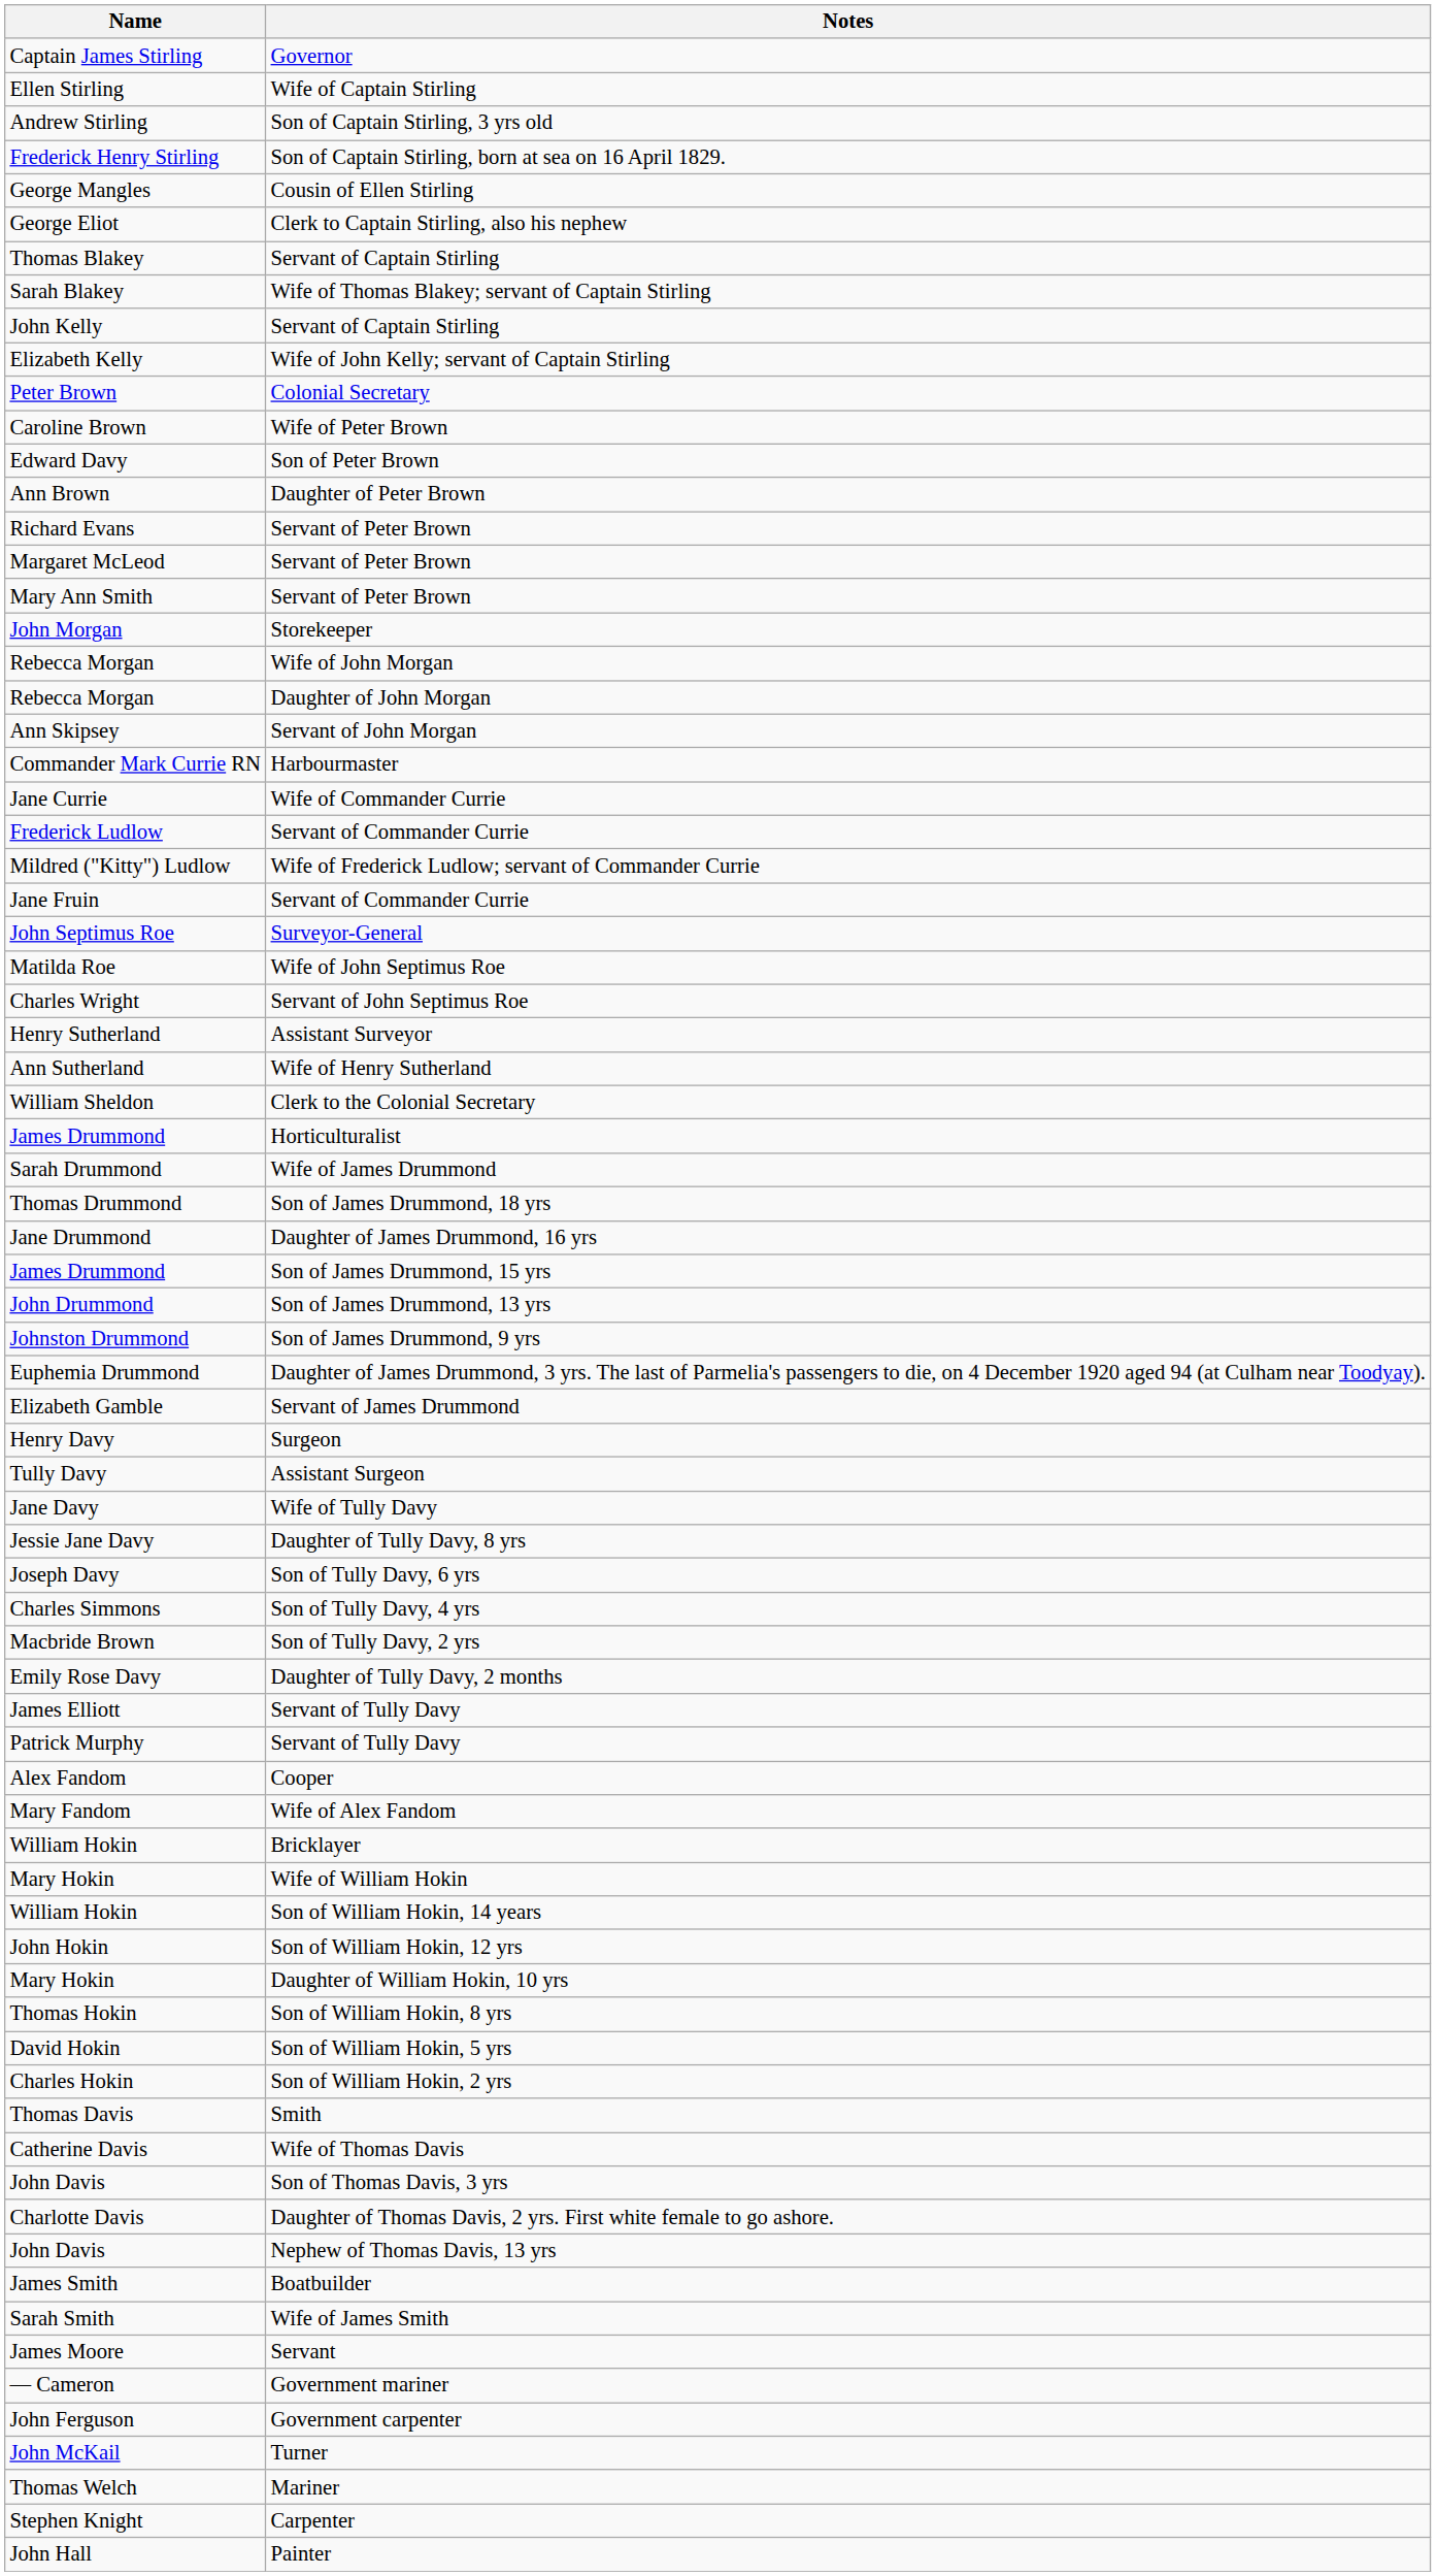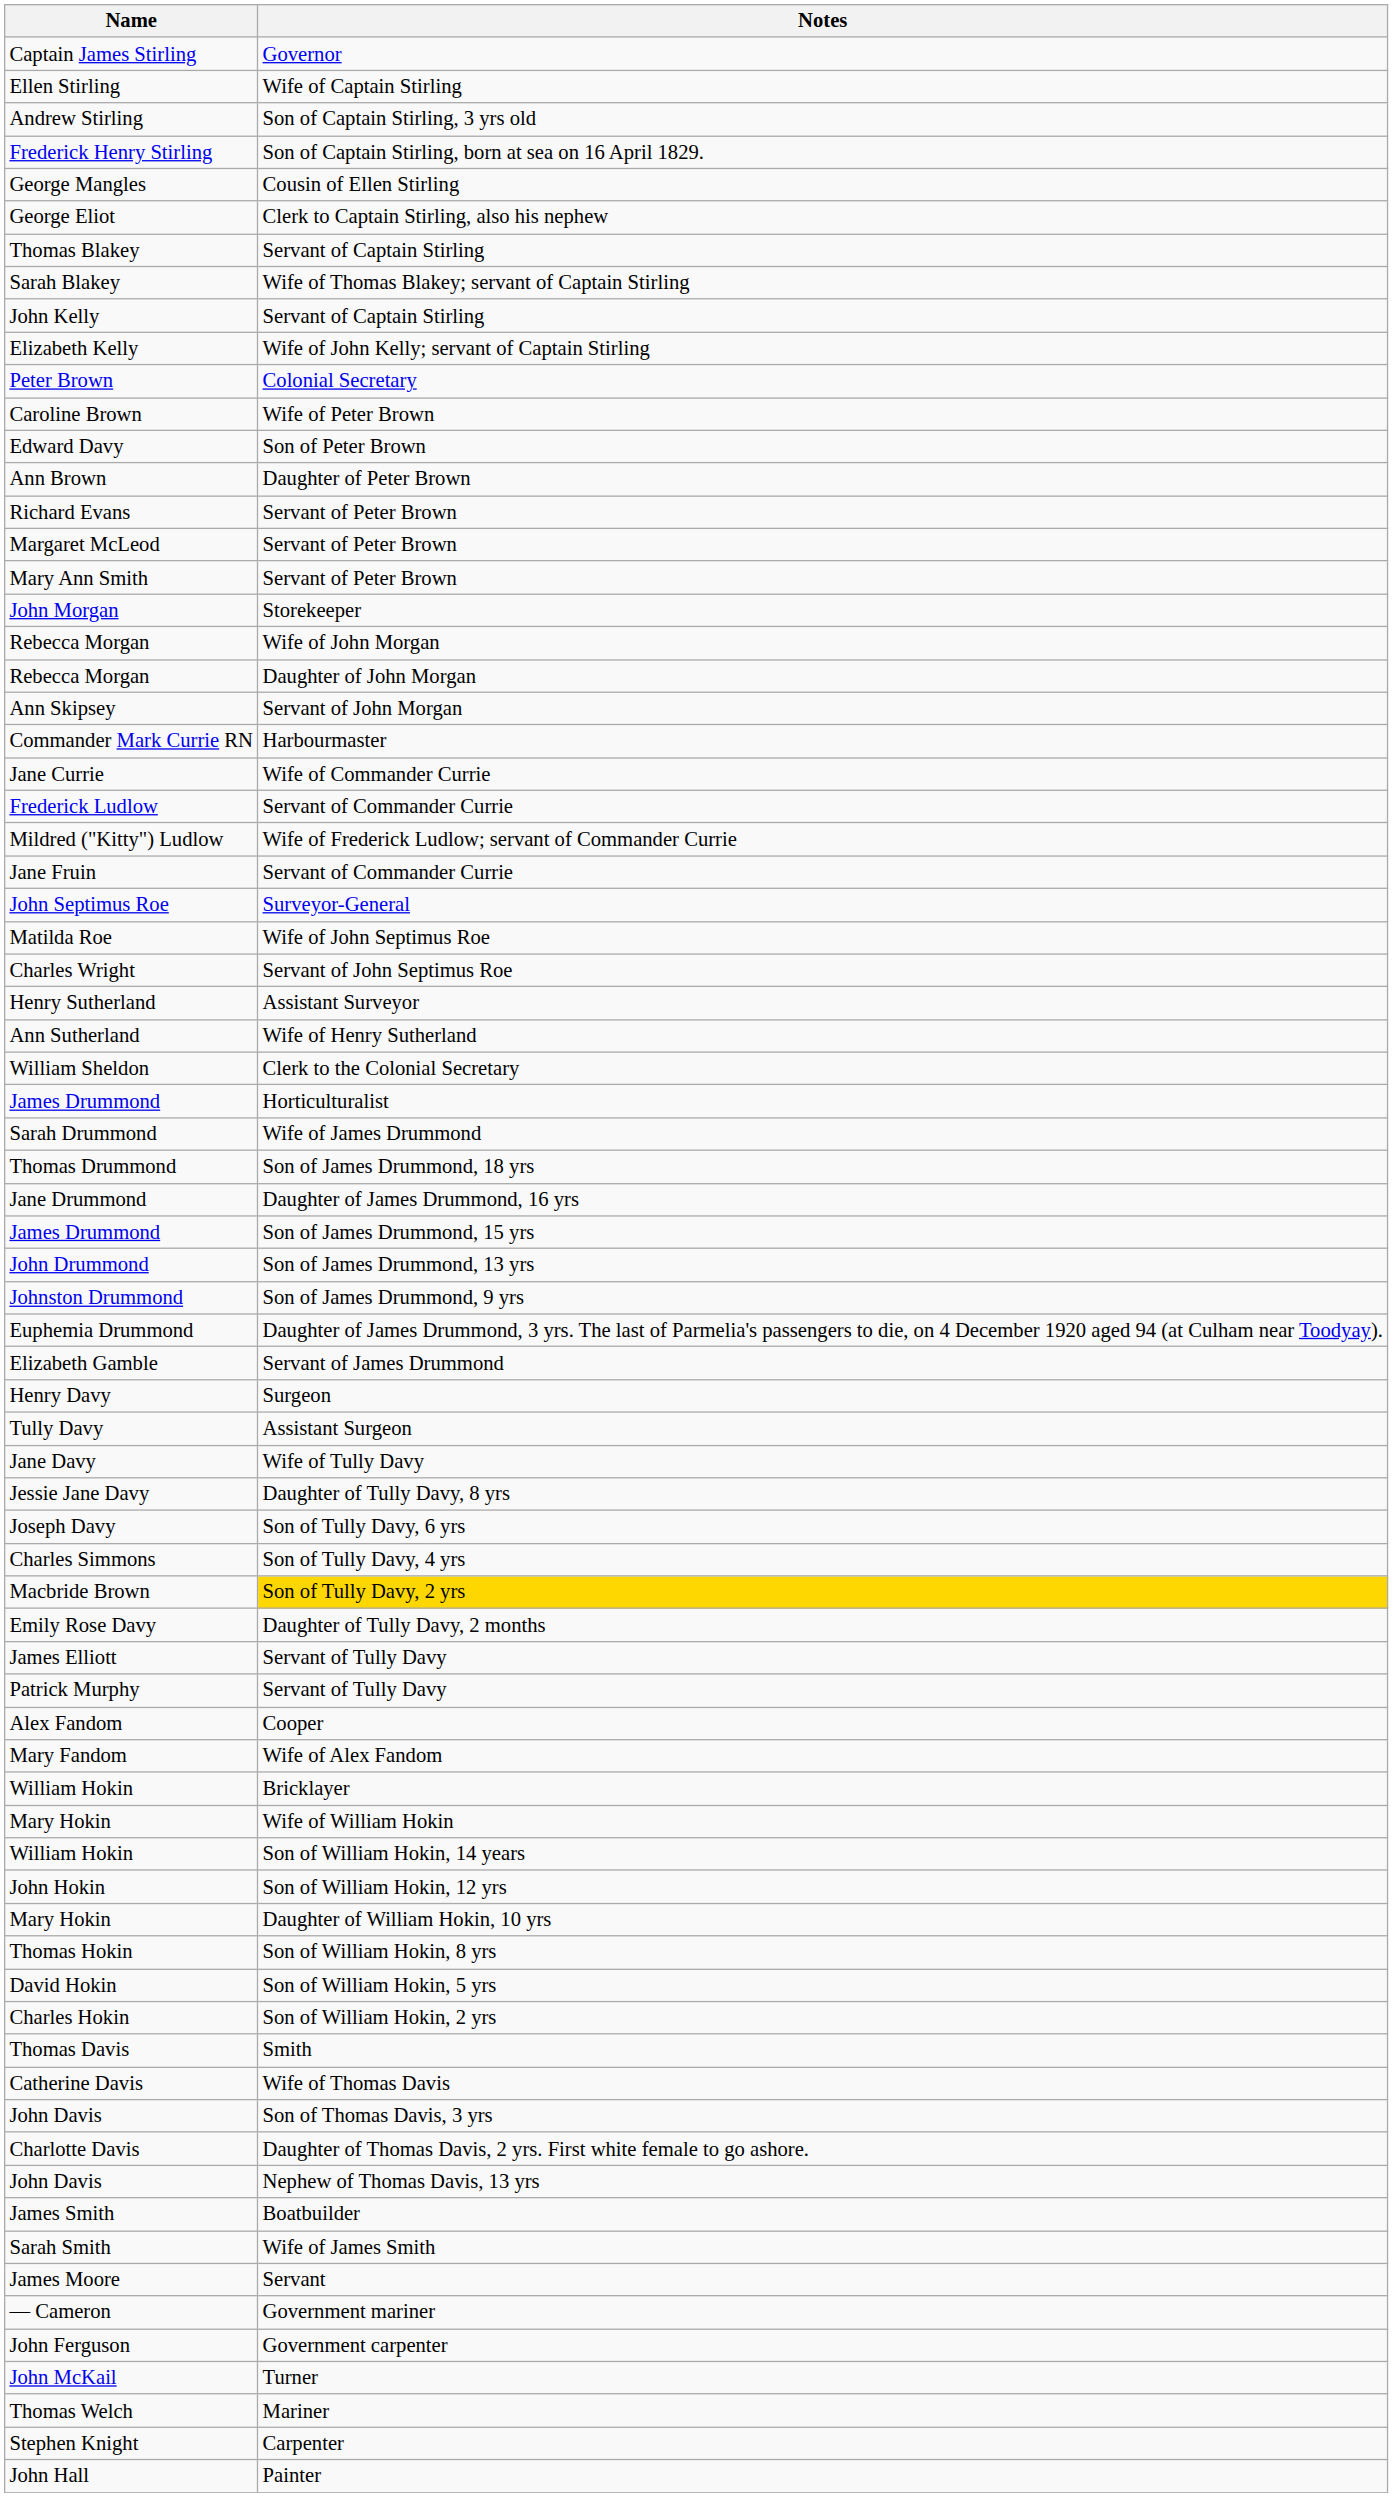row 49 | Notes: no background -> gold background
